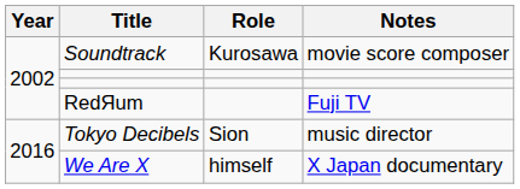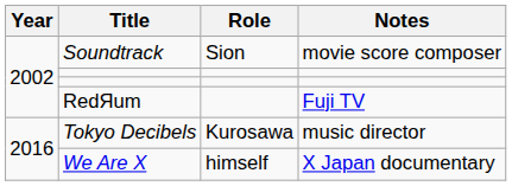Soundtrack | Role: Kurosawa -> Sion
Tokyo Decibels | Role: Sion -> Kurosawa
